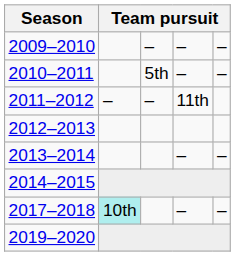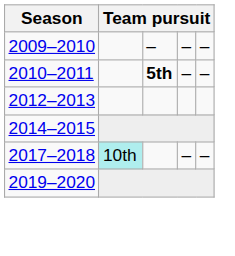2010–2011 | column 3: normal -> bold
- row: 2011–2012 | – | – | 11th
- row: 2013–2014 | – | –
